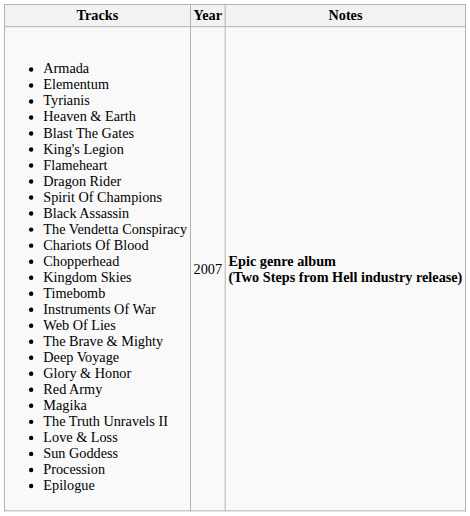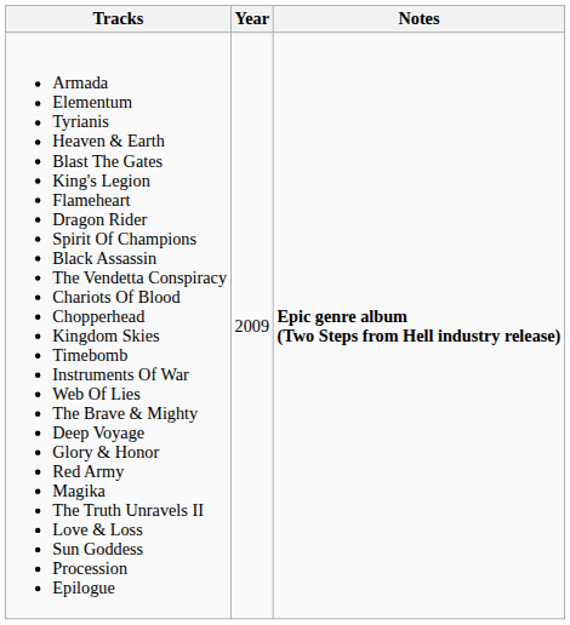row 2 | Year: 2007 -> 2009
